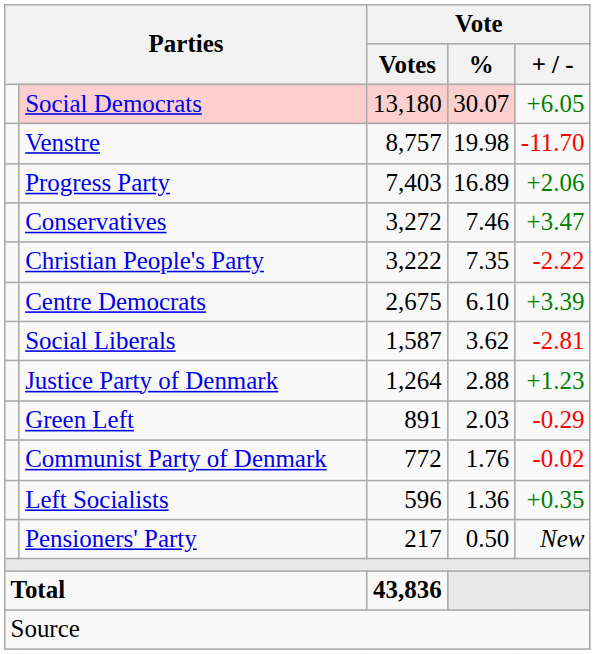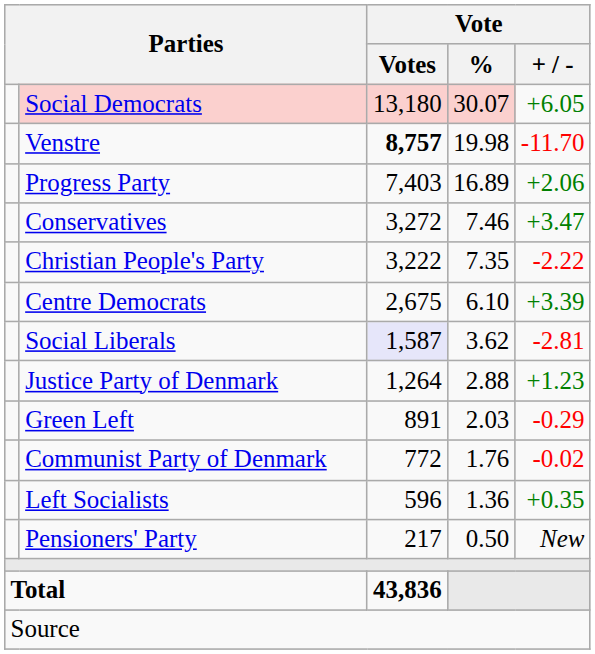Venstre | Vote / Votes: normal -> bold
Social Liberals | Vote / Votes: no background -> lavender background
